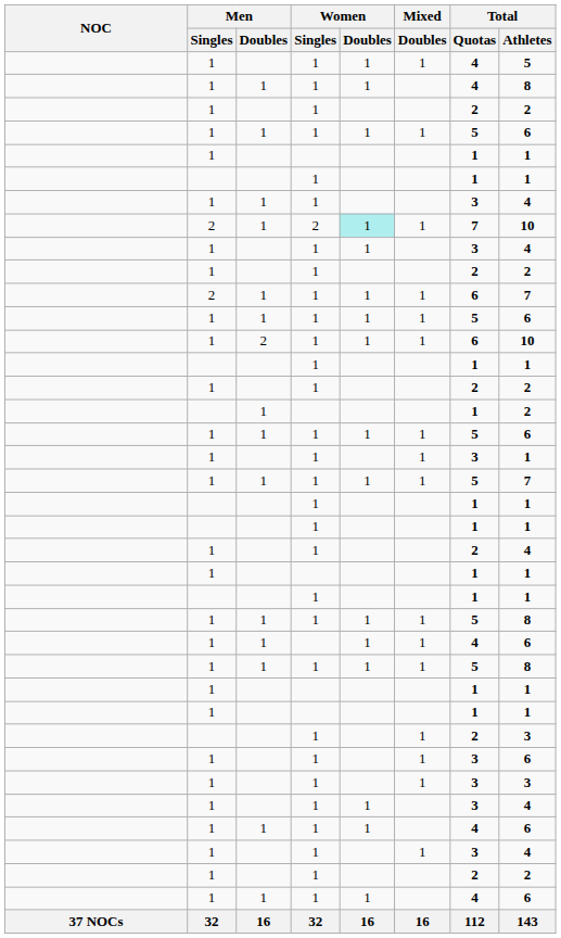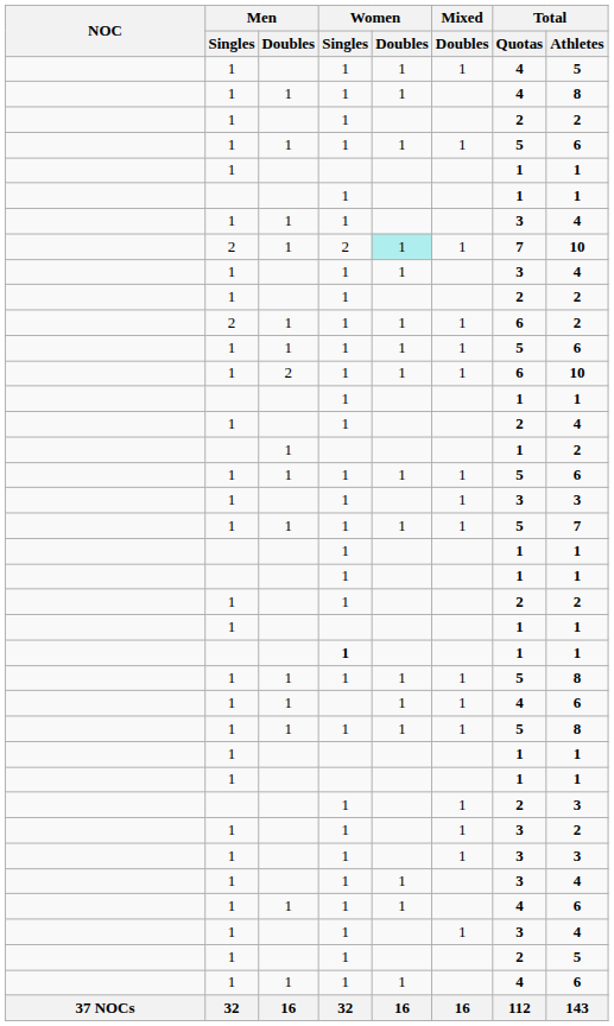row 13 | Total / Athletes: 7 -> 2
row 17 | Total / Athletes: 2 -> 4
row 20 | Total / Athletes: 1 -> 3
row 24 | Total / Athletes: 4 -> 2
row 26 | Women / Singles: normal -> bold
row 33 | Total / Athletes: 6 -> 2
row 38 | Total / Athletes: 2 -> 5
